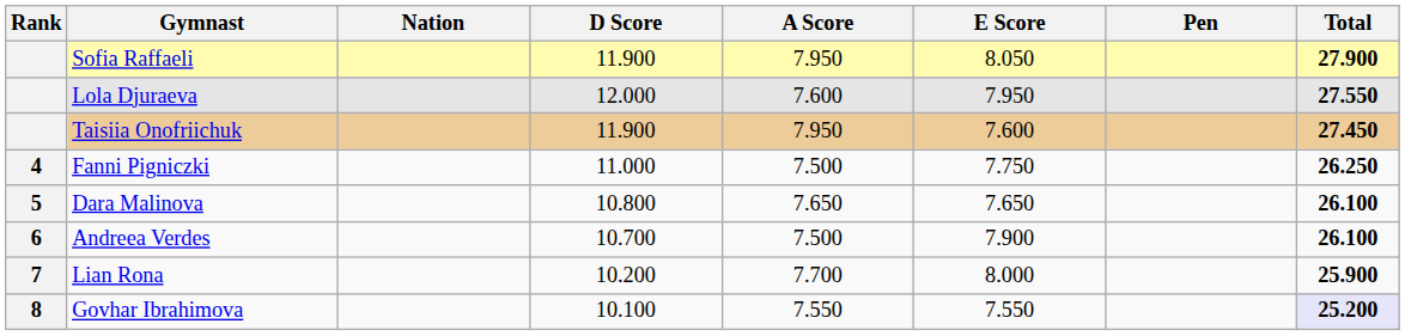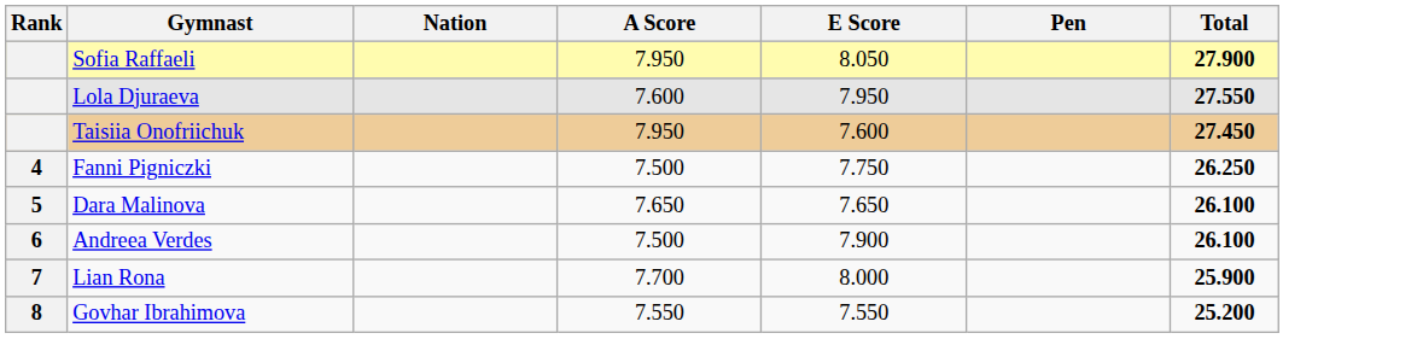- column: D Score | 11.900 | 12.000 | 11.900 | 11.000 | 10.800 | 10.700 | 10.200 | 10.100
Govhar Ibrahimova | Total: lavender background -> no background
